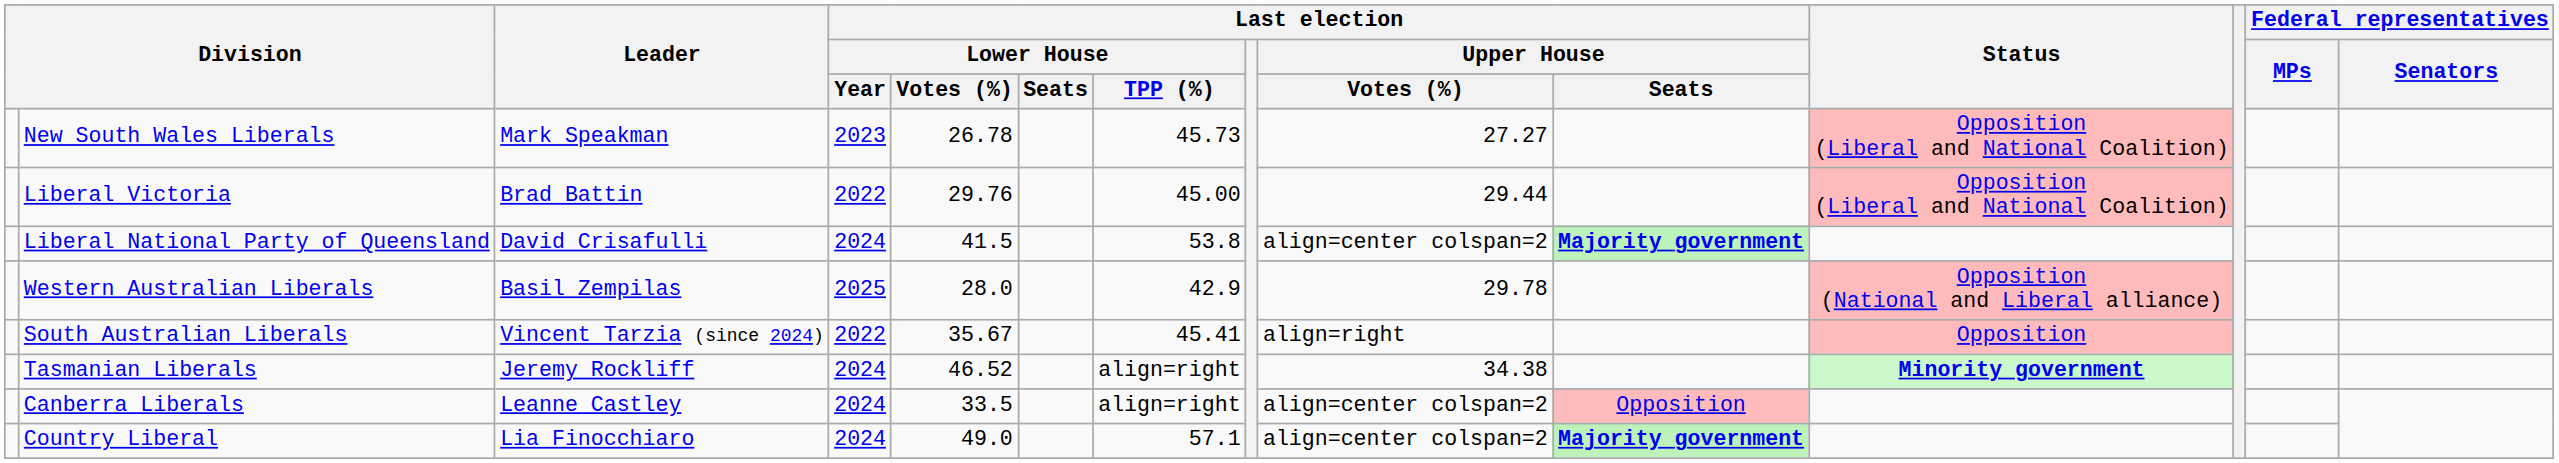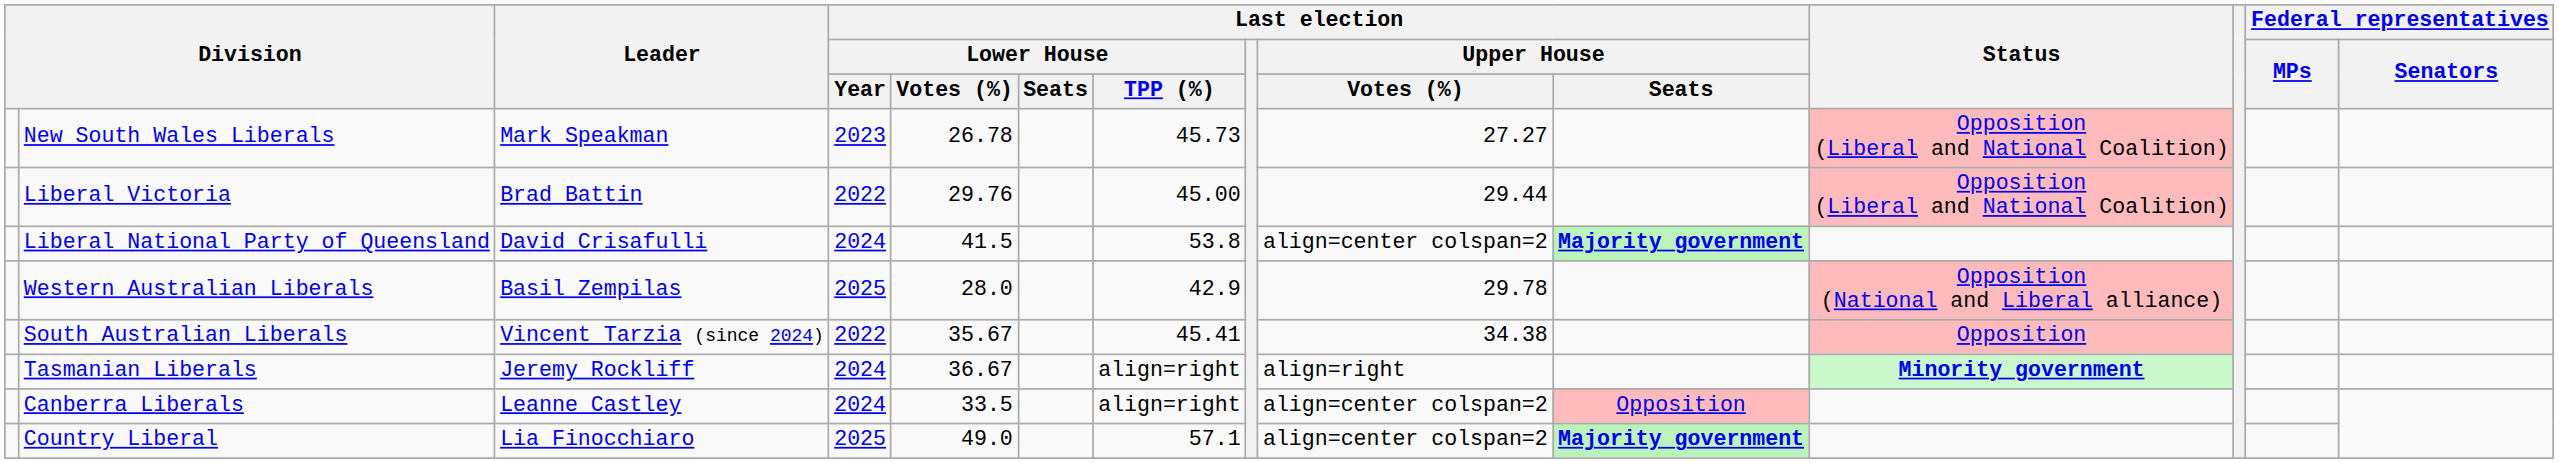South Australian Liberals | Last election / Upper House / Votes (%): align=right -> 34.38
Tasmanian Liberals | Last election / Lower House / Votes (%): 46.52 -> 36.67
Tasmanian Liberals | Last election / Upper House / Votes (%): 34.38 -> align=right
Country Liberal | Last election / Lower House / Year: 2024 -> 2025
